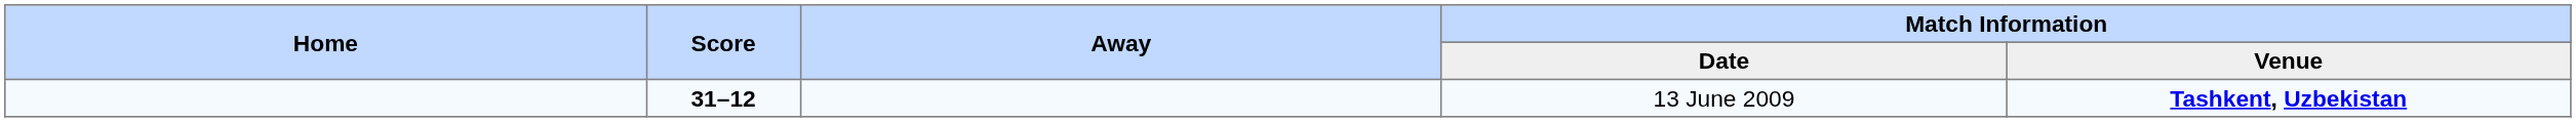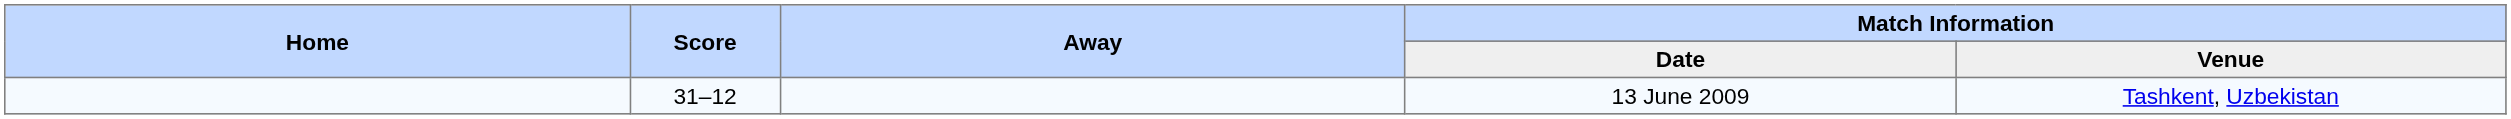13 June 2009 | Score: bold -> normal
13 June 2009 | Match Information / Venue: bold -> normal
